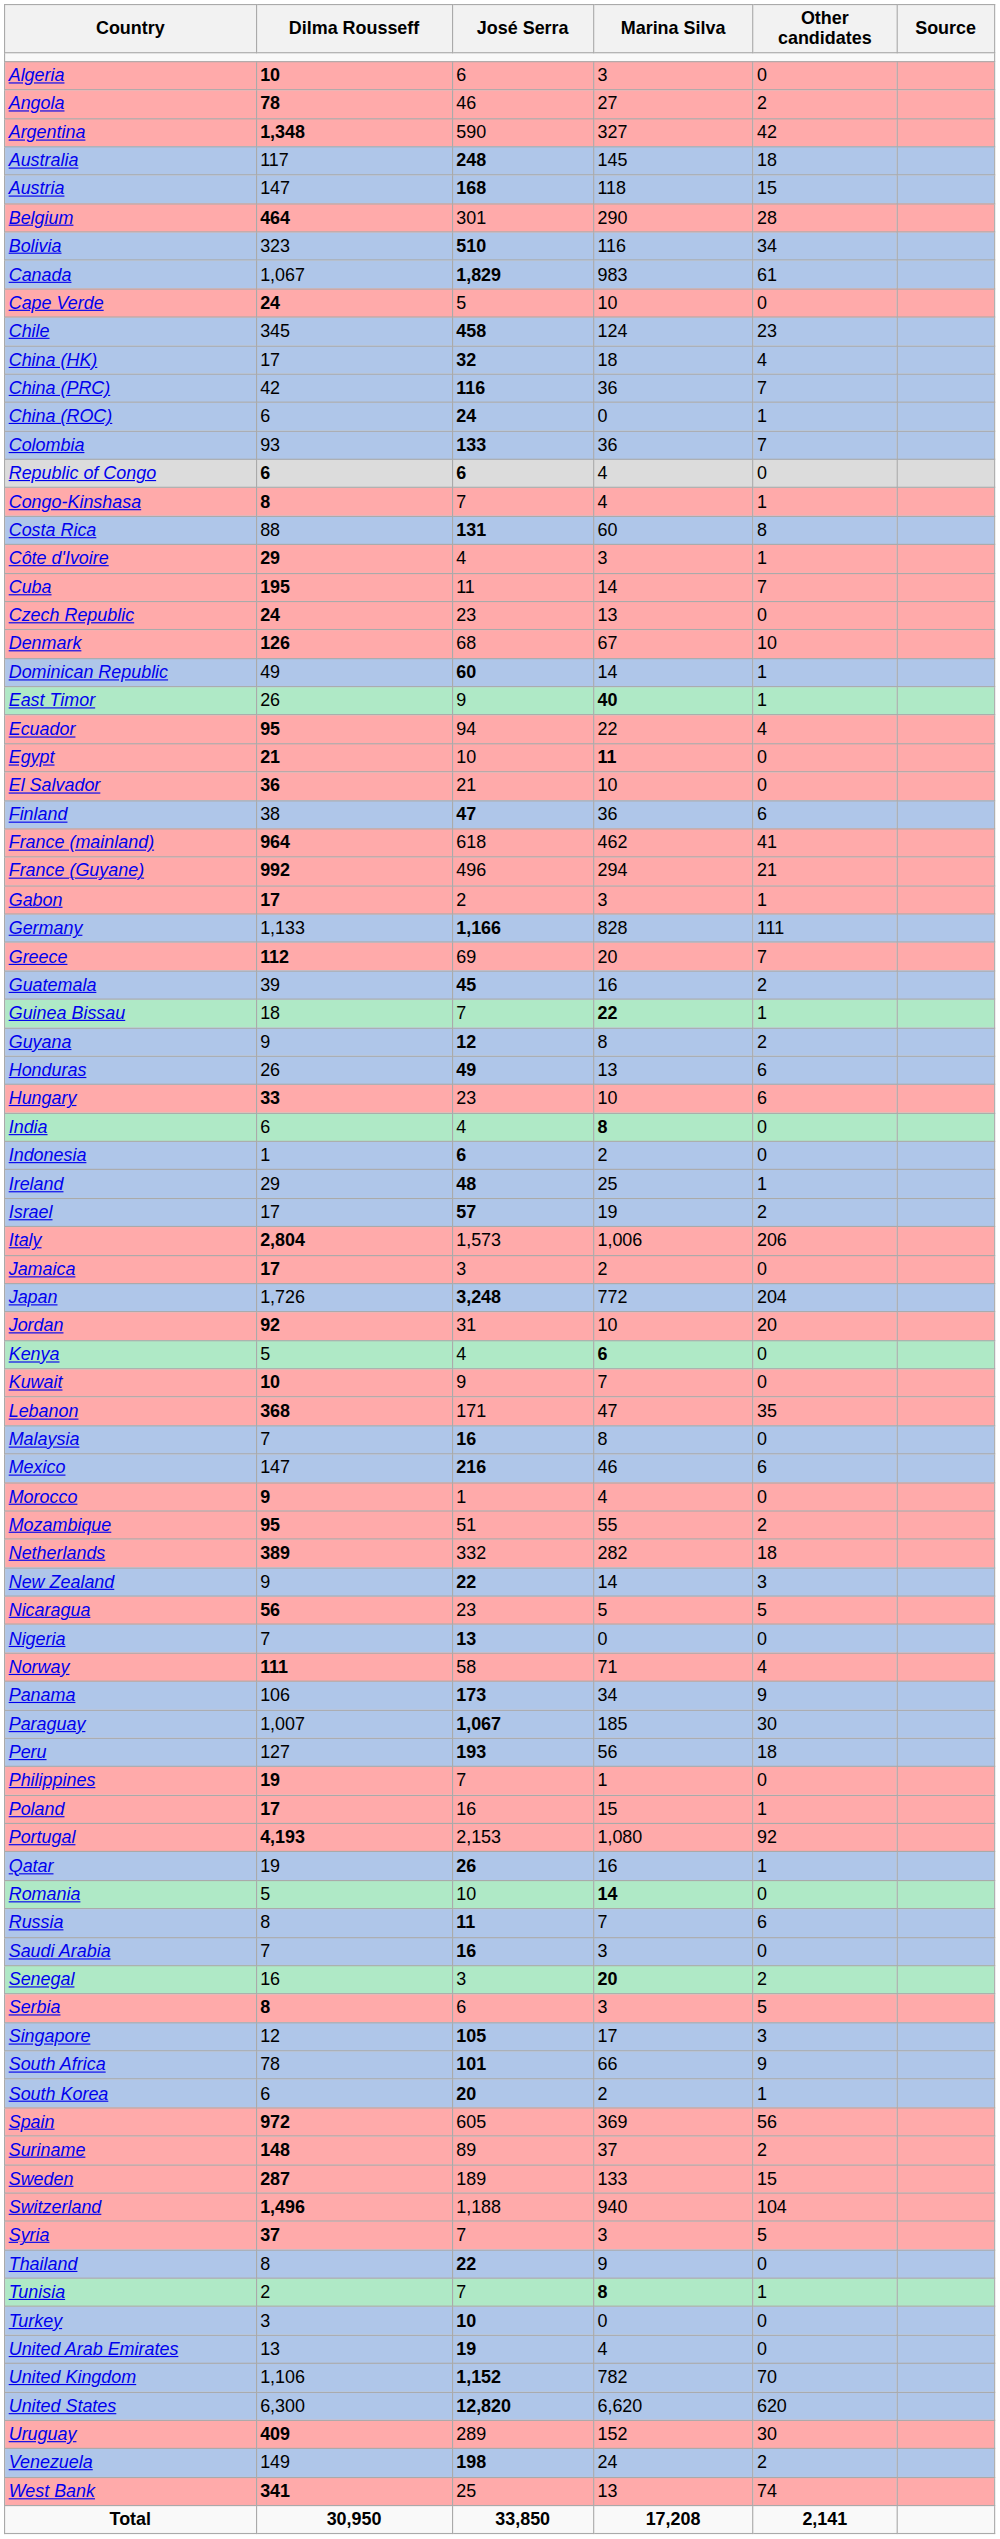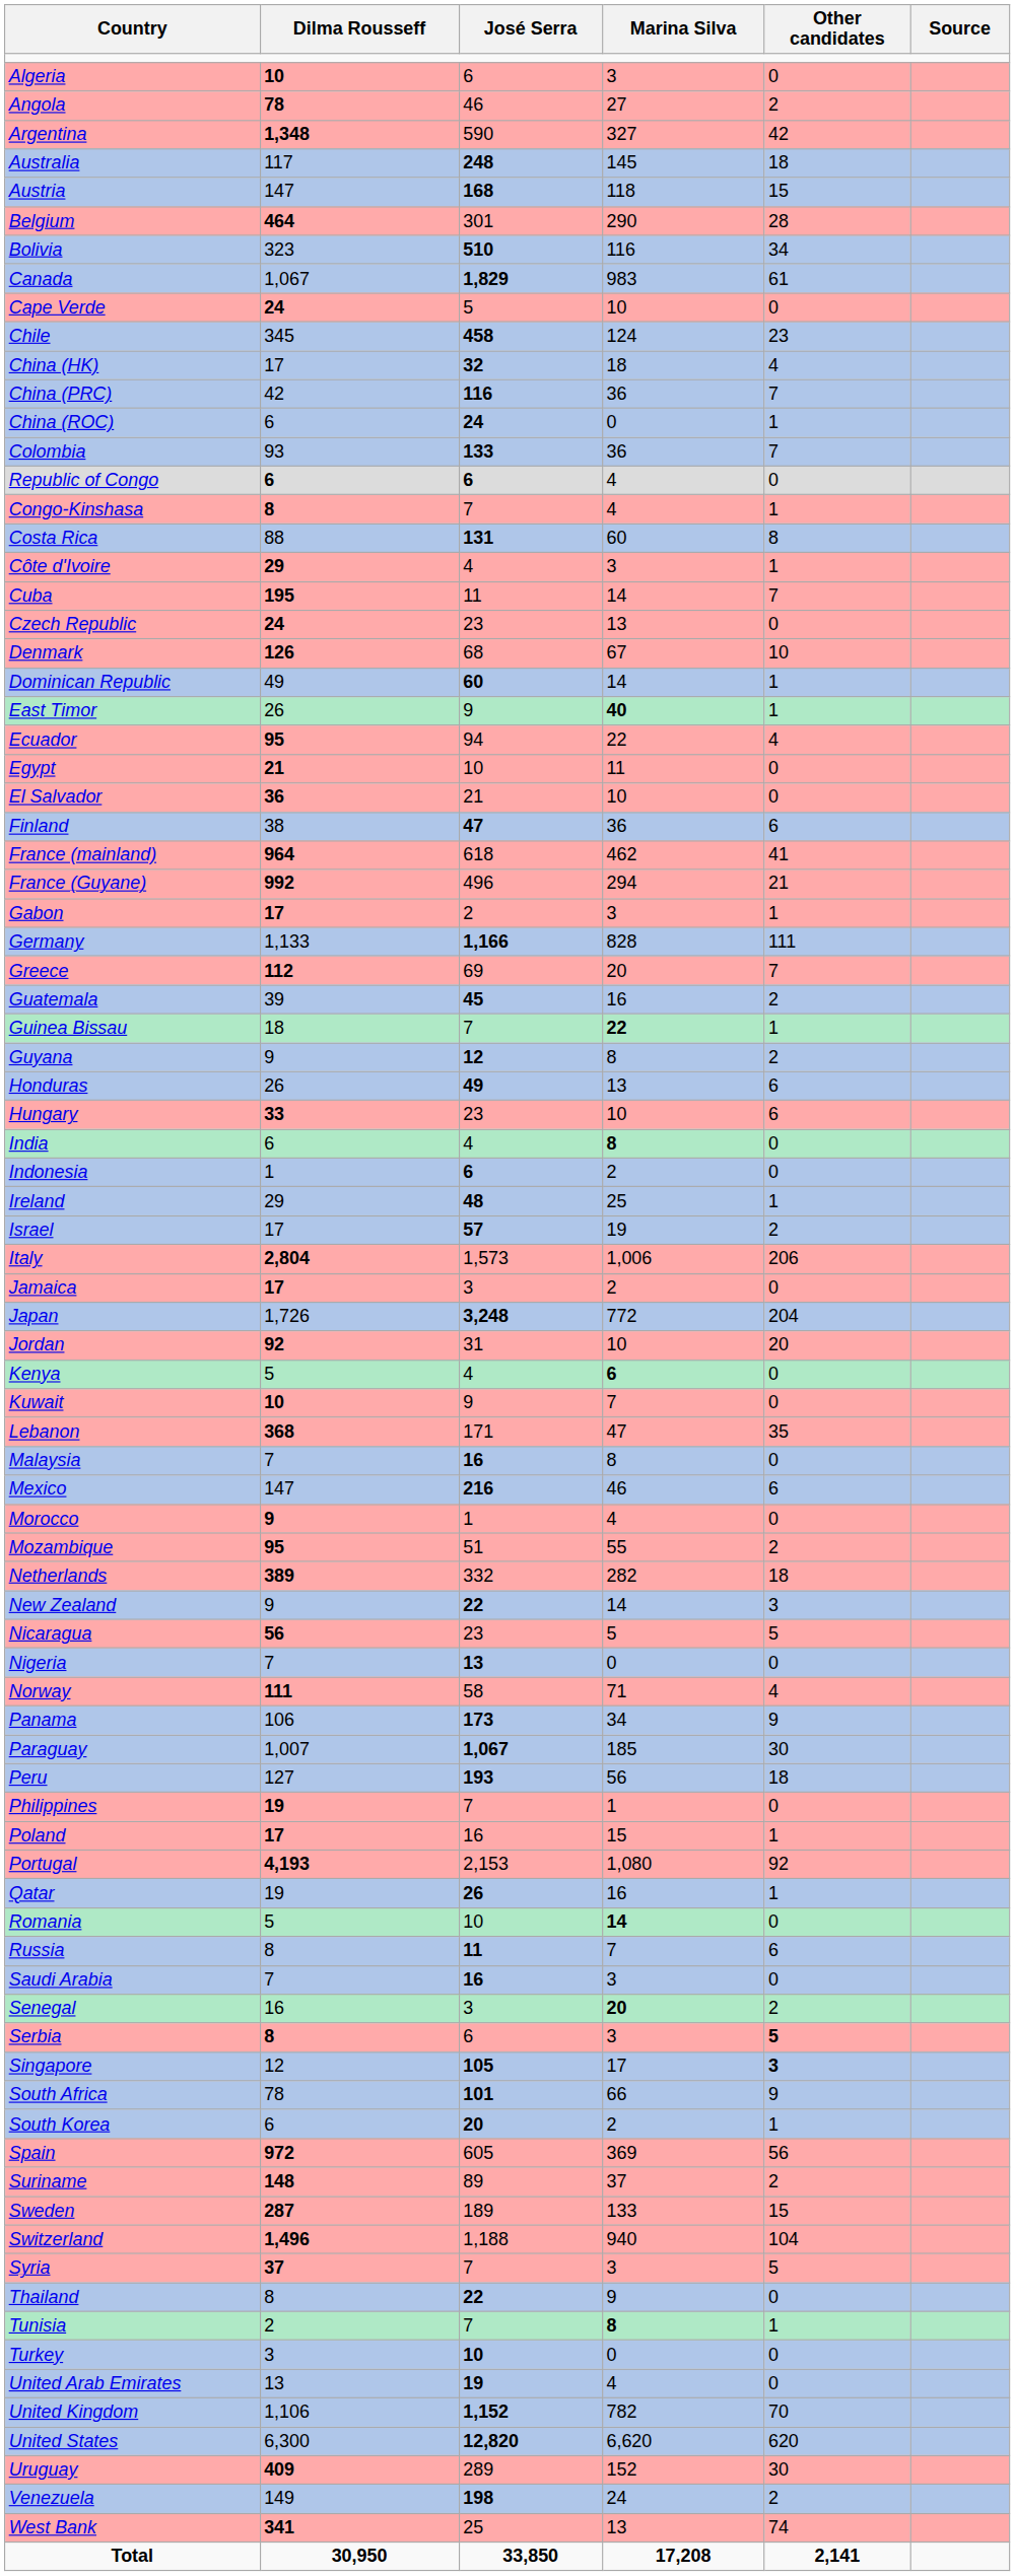Egypt | Marina Silva: bold -> normal
Serbia | Other candidates: normal -> bold
Singapore | Other candidates: normal -> bold
